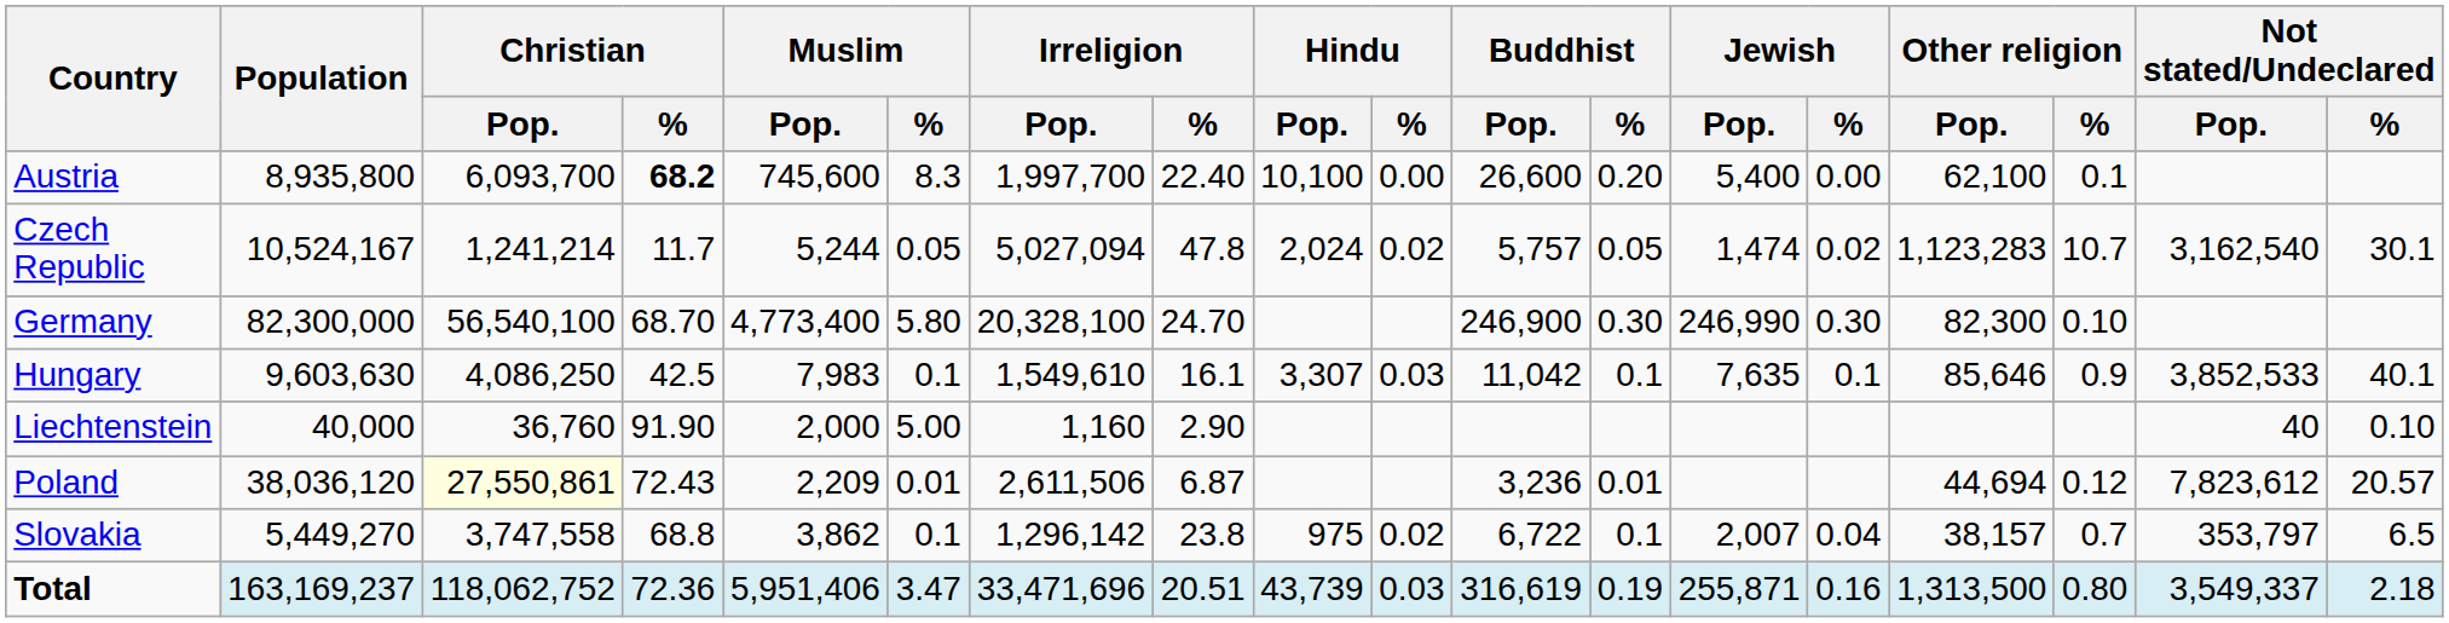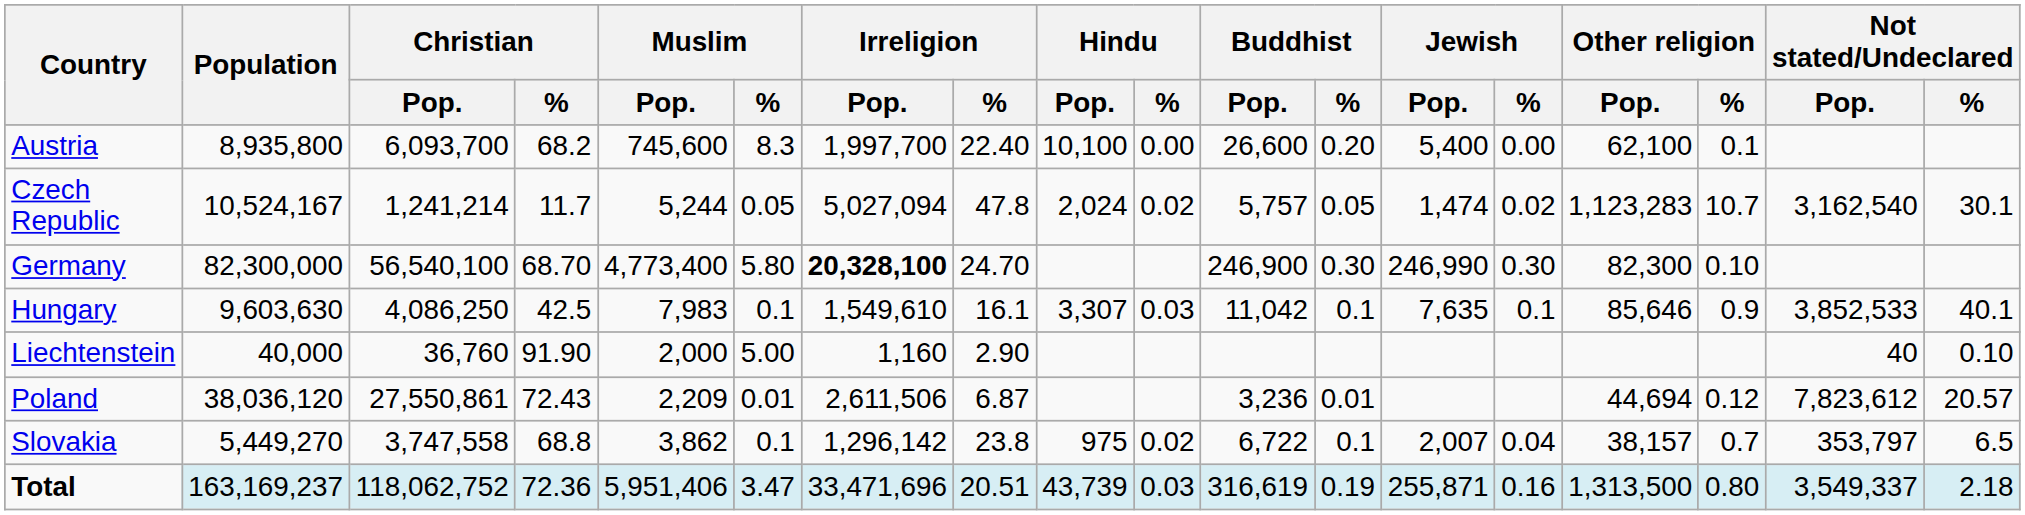Austria | Christian / %: bold -> normal
Germany | Irreligion / Pop.: normal -> bold
Poland | Christian / Pop.: lightyellow background -> no background
